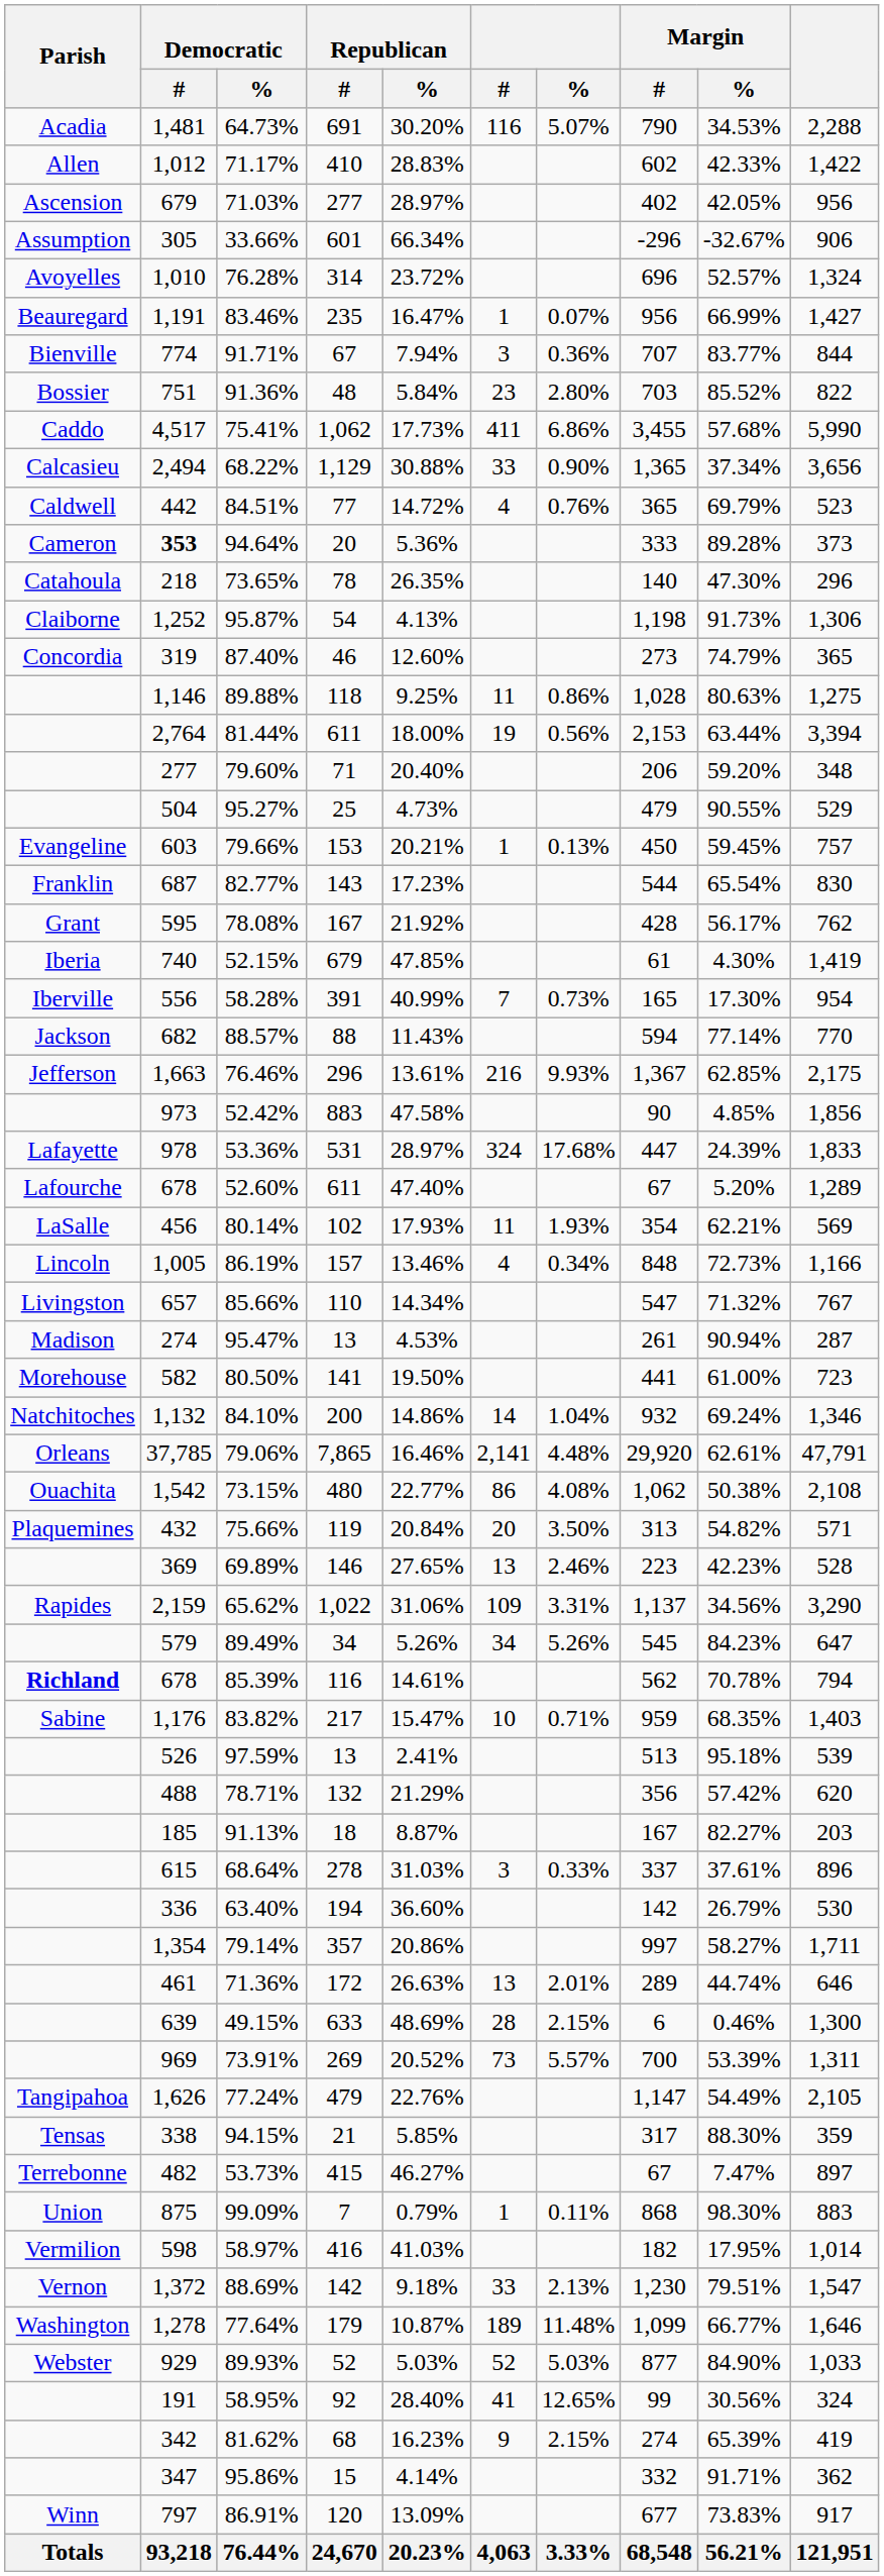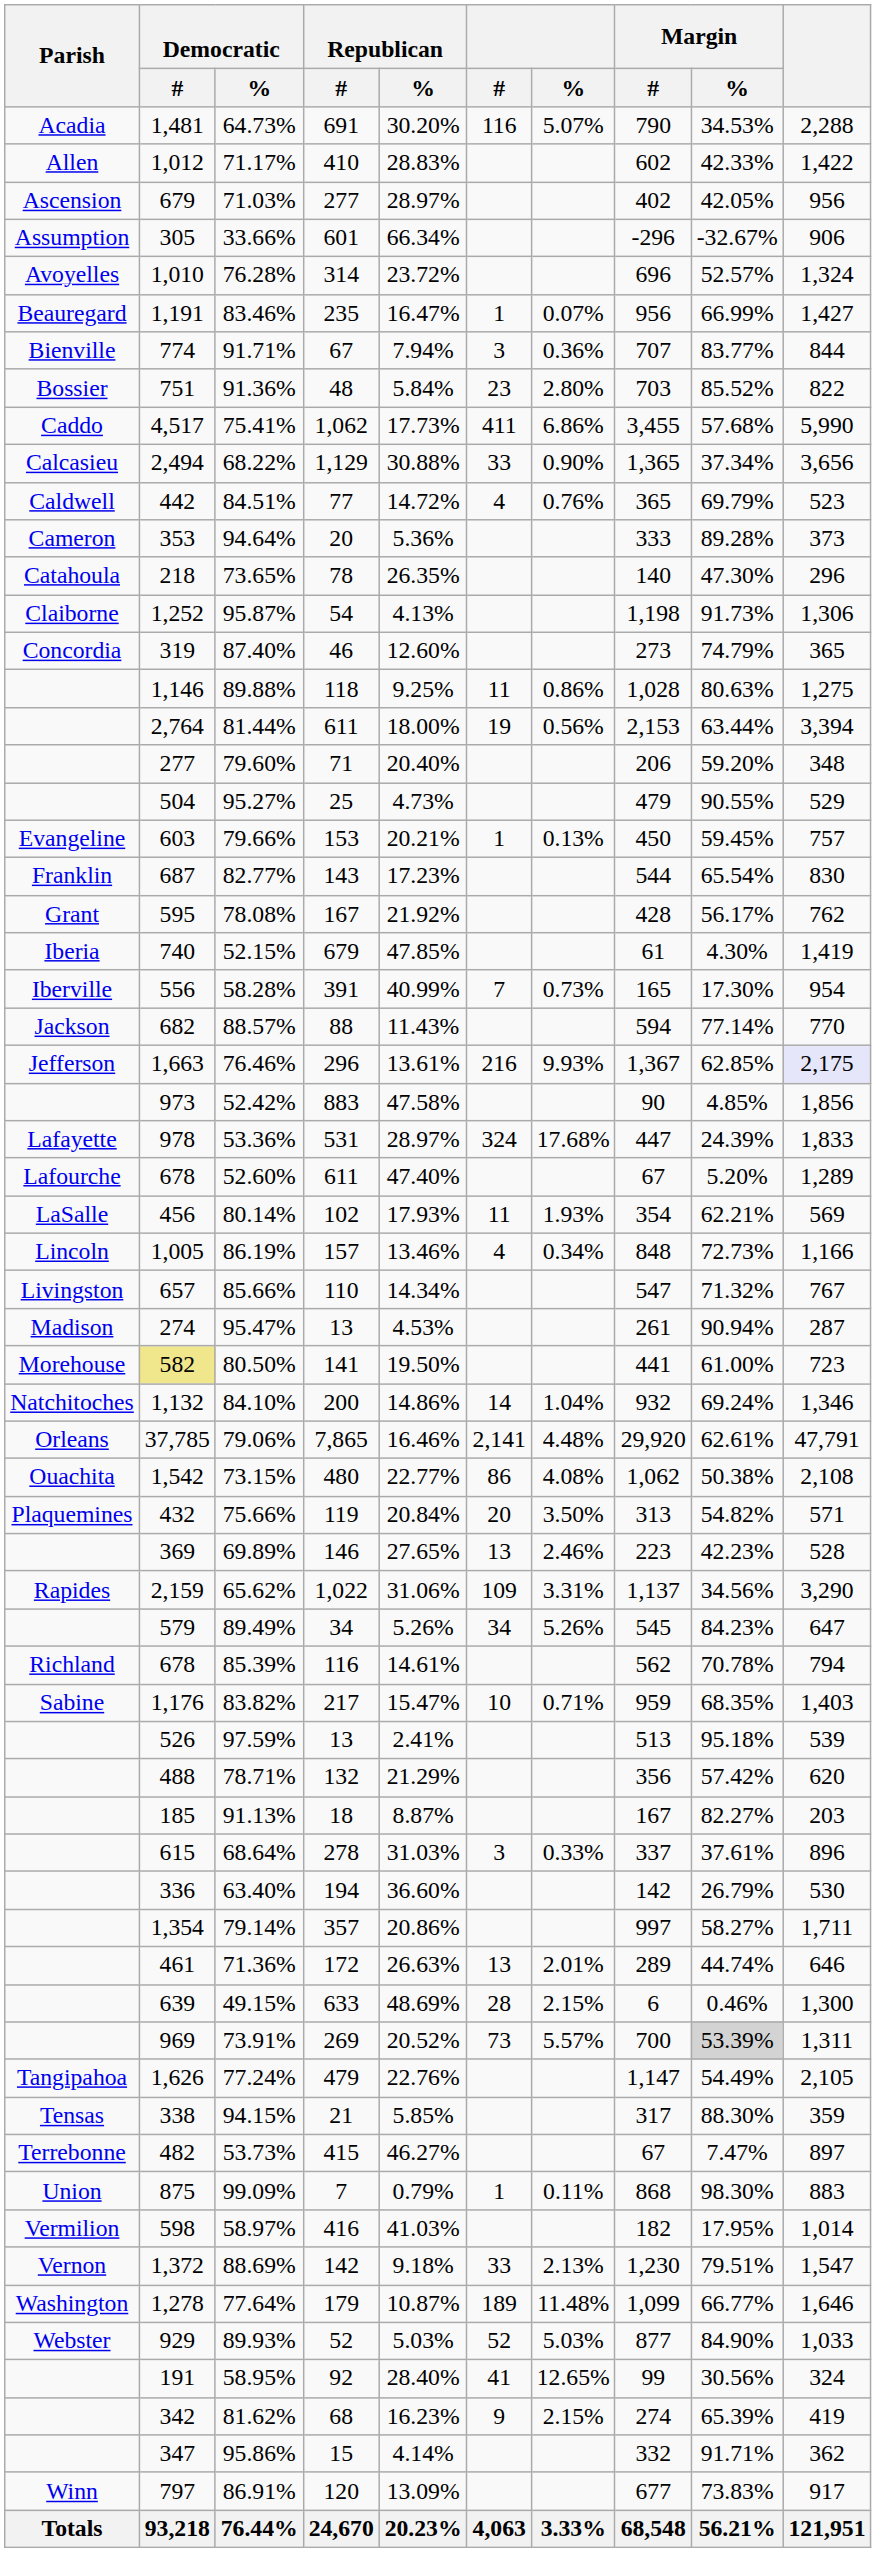94.64% | Democratic / #: bold -> normal
76.46% | column 10: no background -> lavender background
80.50% | Democratic / #: no background -> khaki background
85.39% | Parish: bold -> normal
73.91% | Margin / %: no background -> lightgrey background
